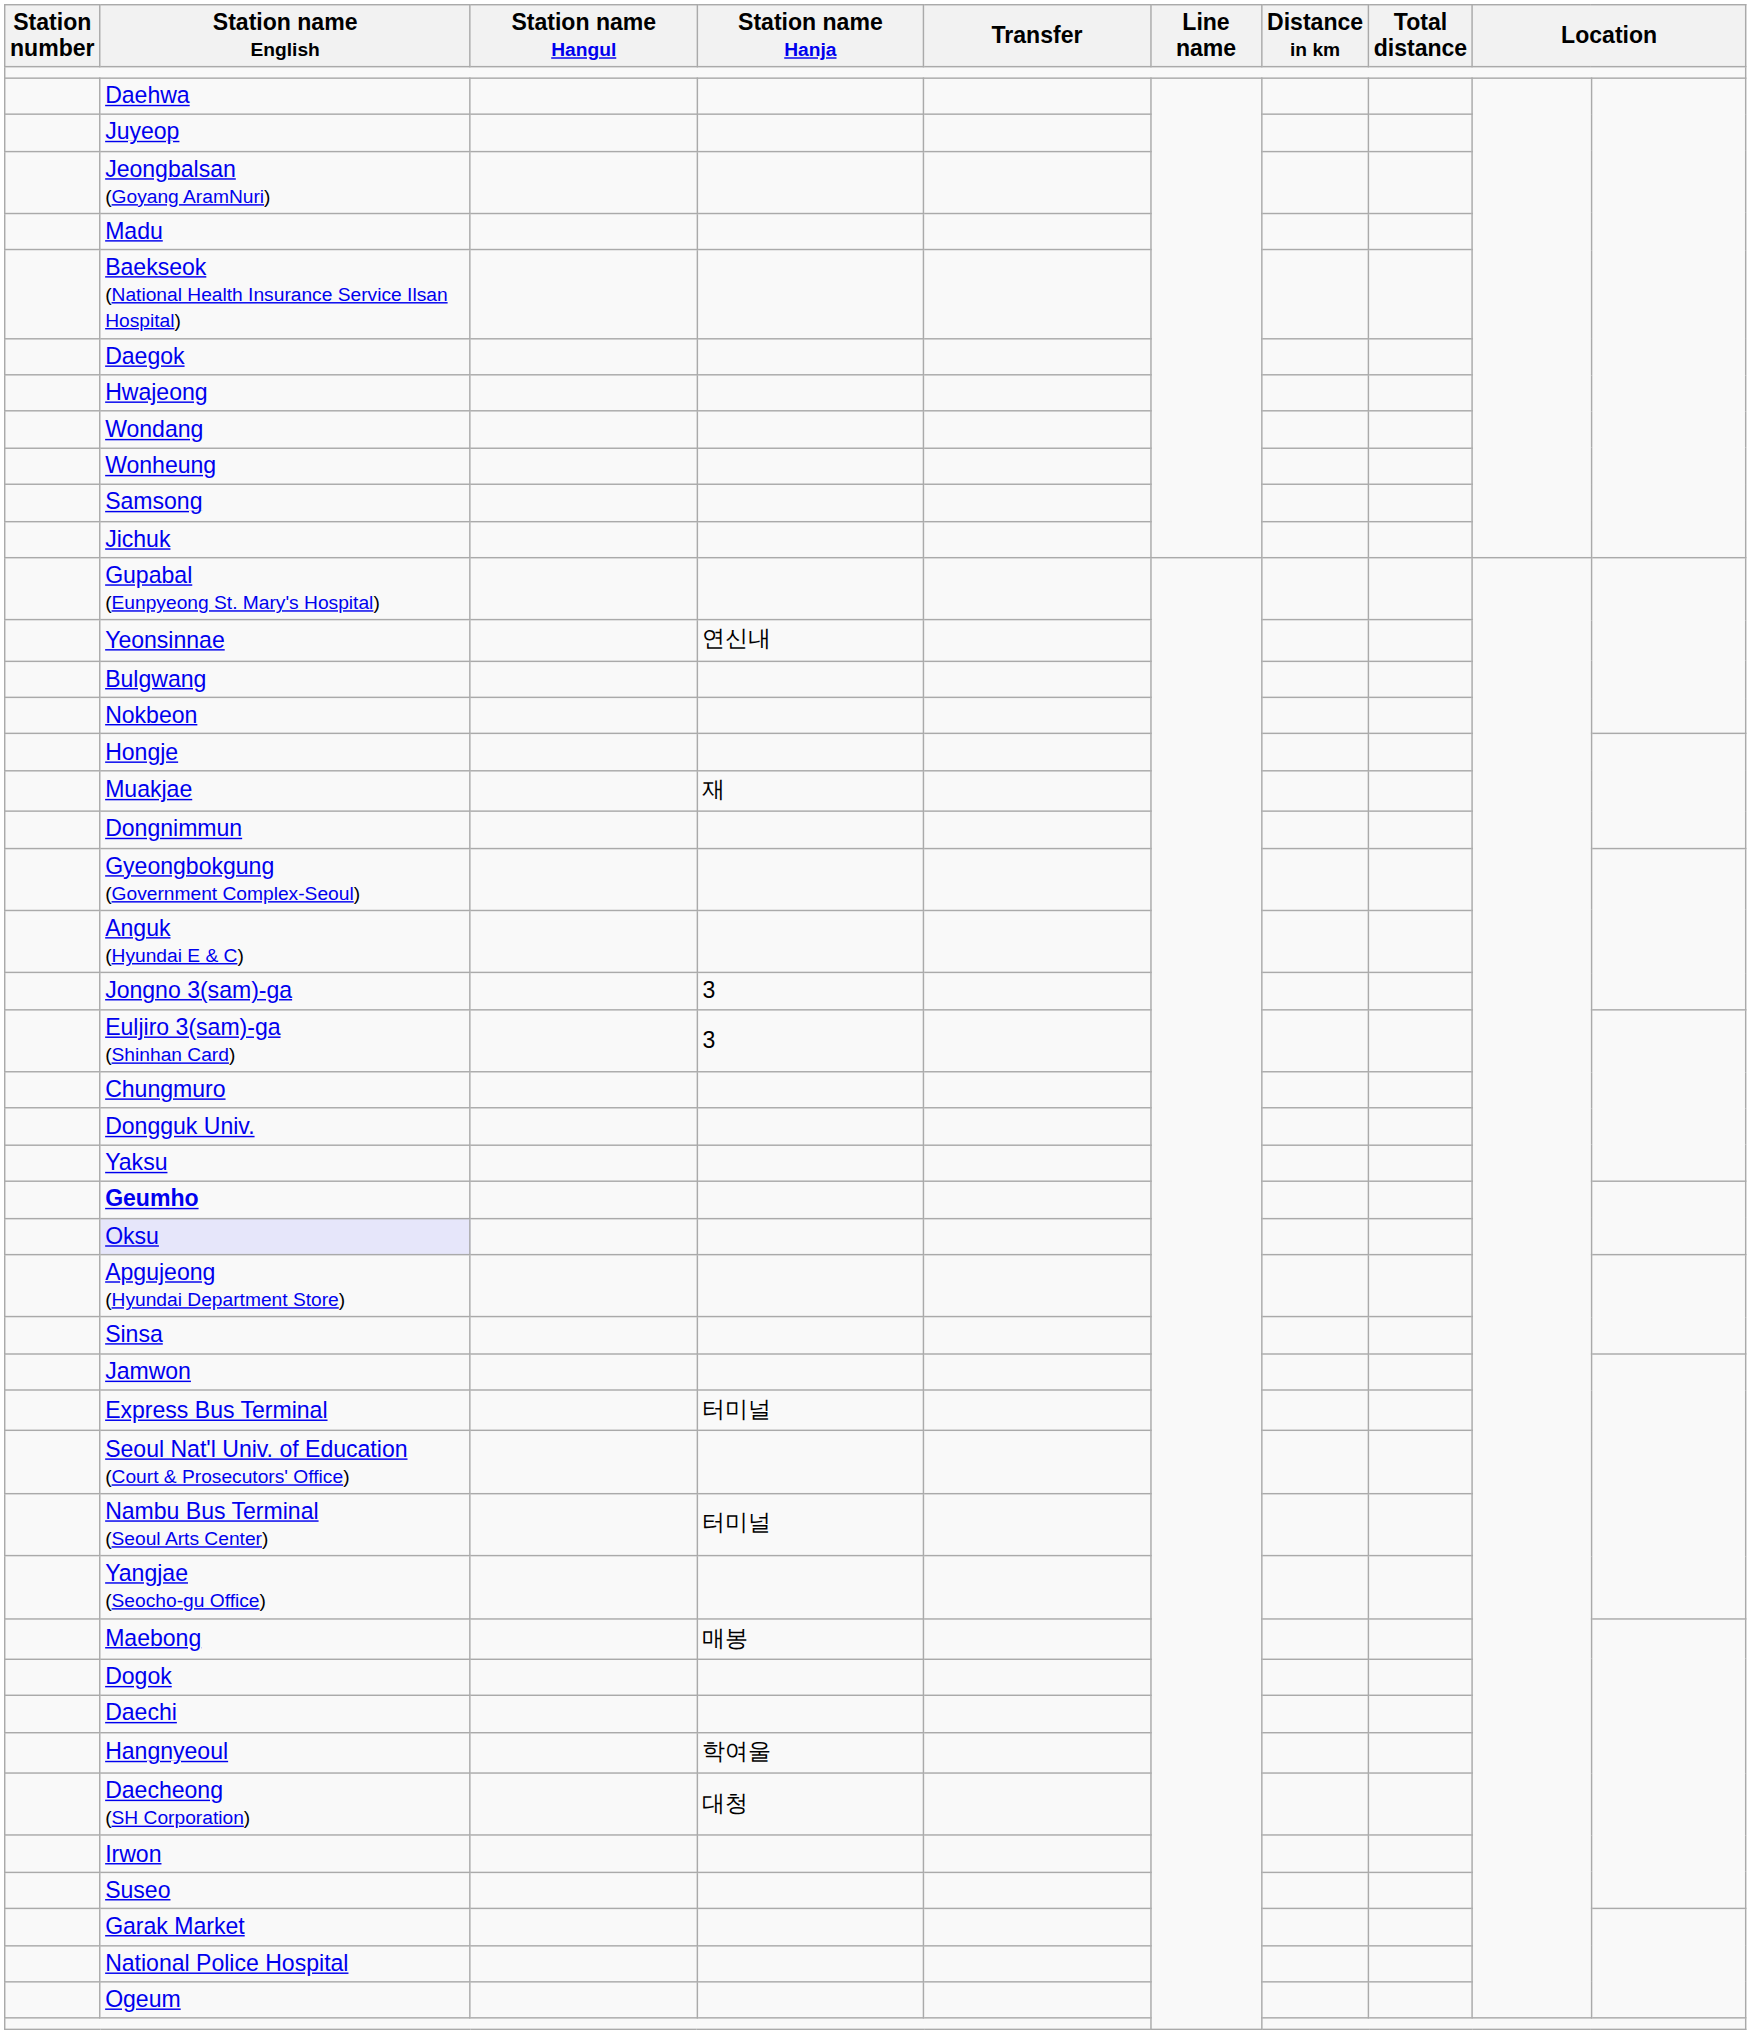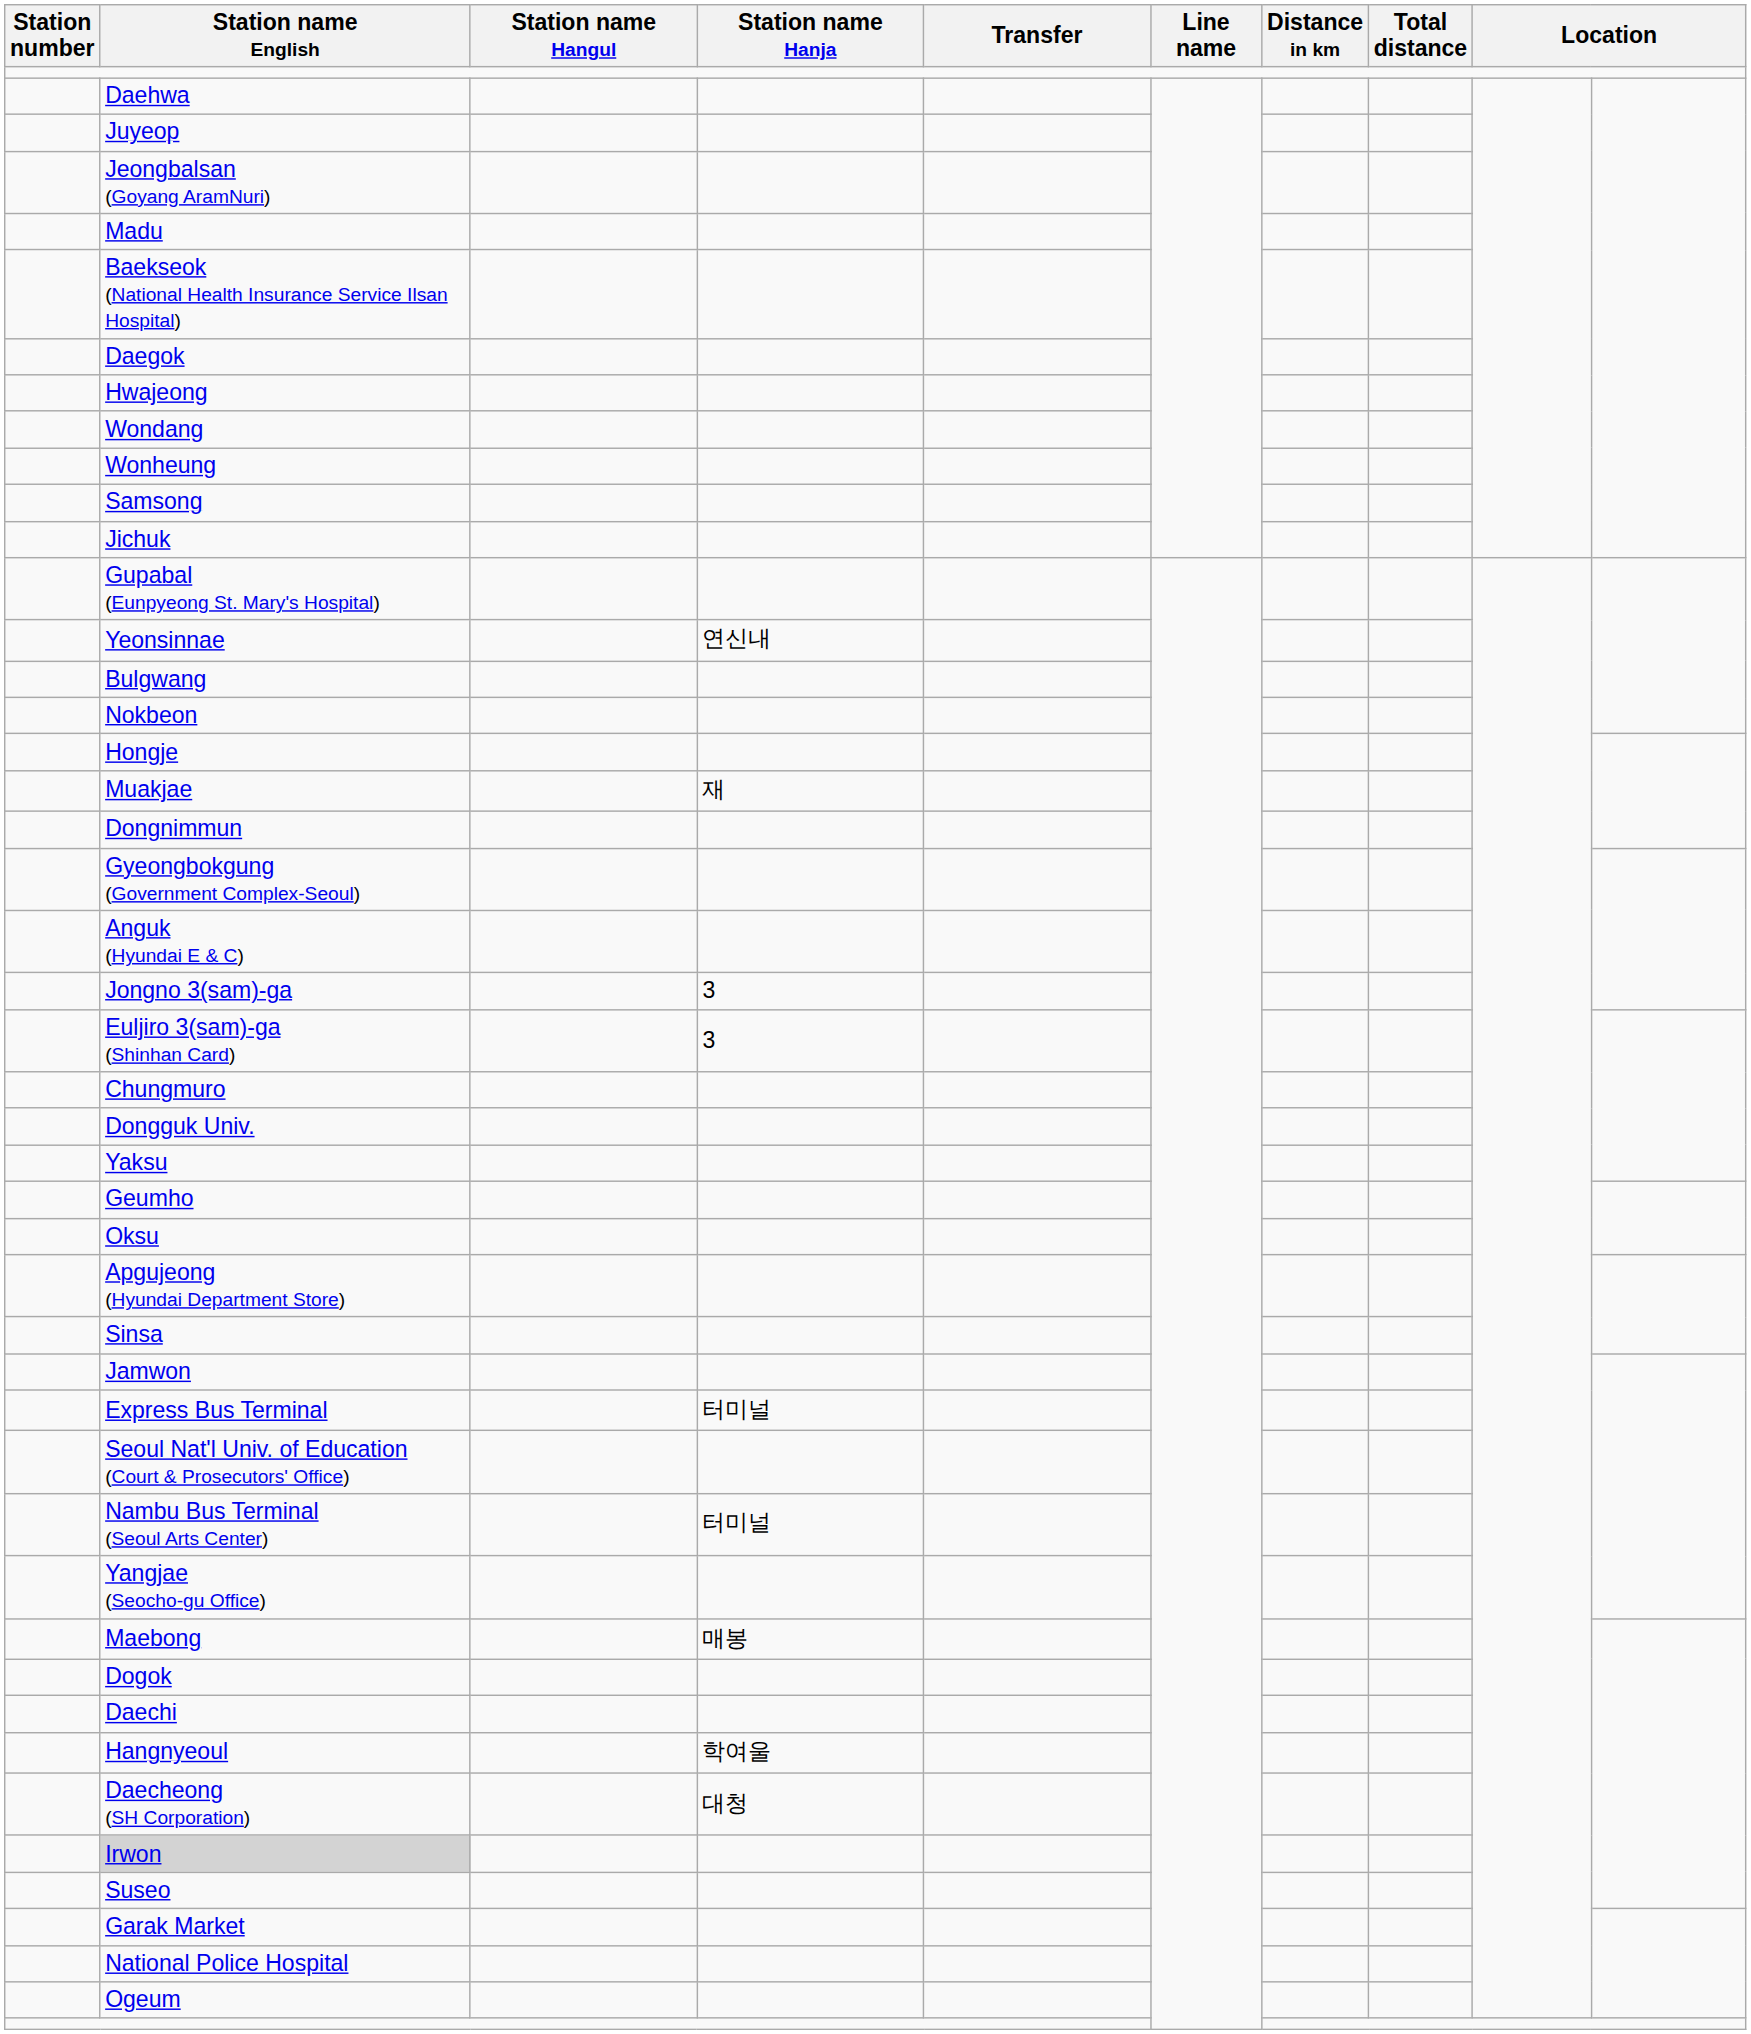Geumho | Station name English: bold -> normal
Oksu | Station name English: lavender background -> no background
Irwon | Station name English: no background -> lightgrey background
